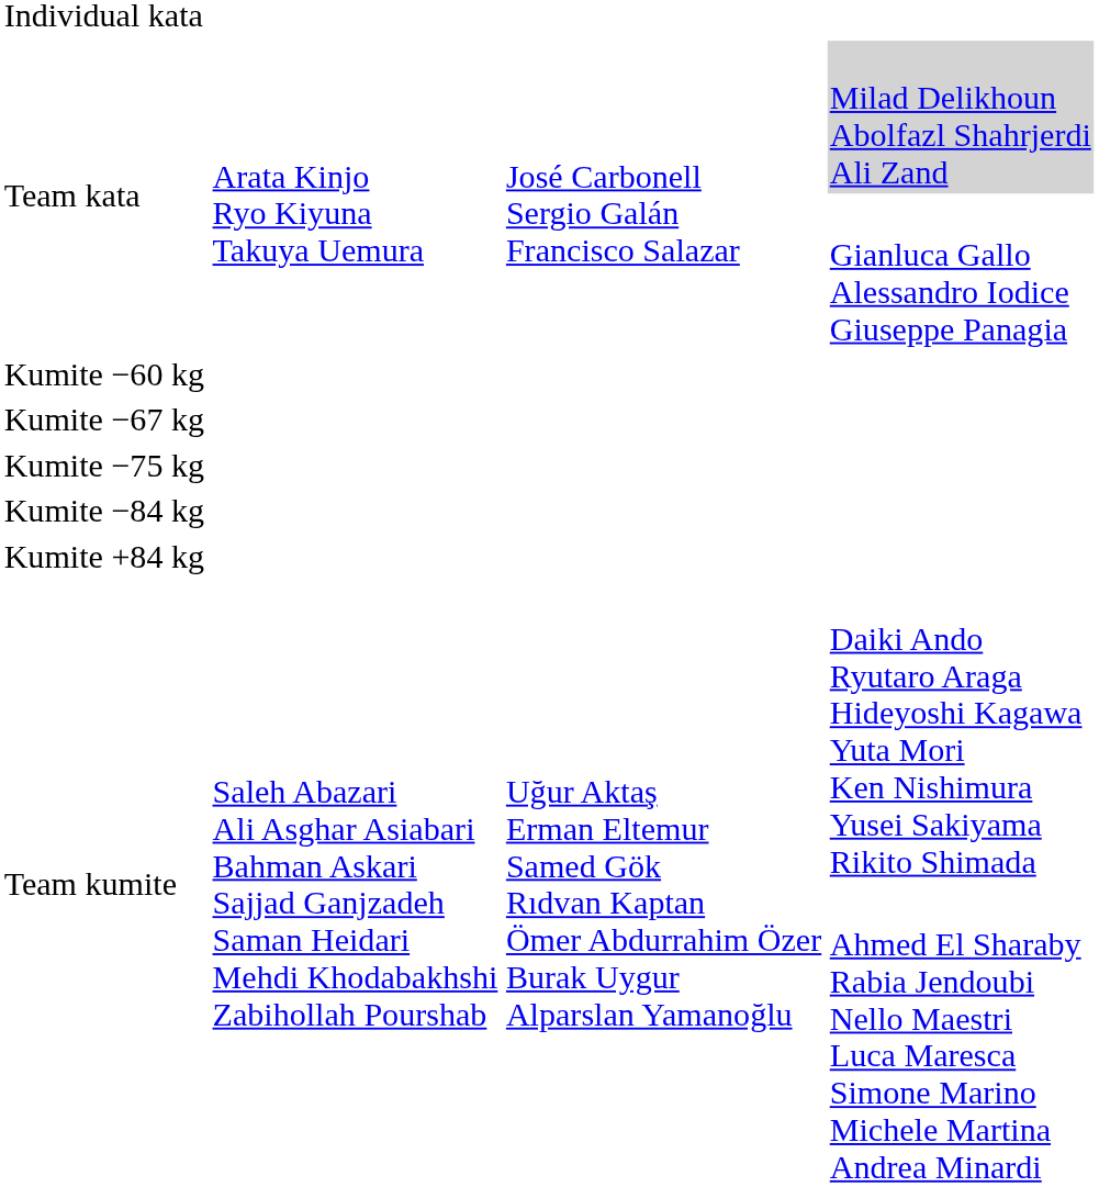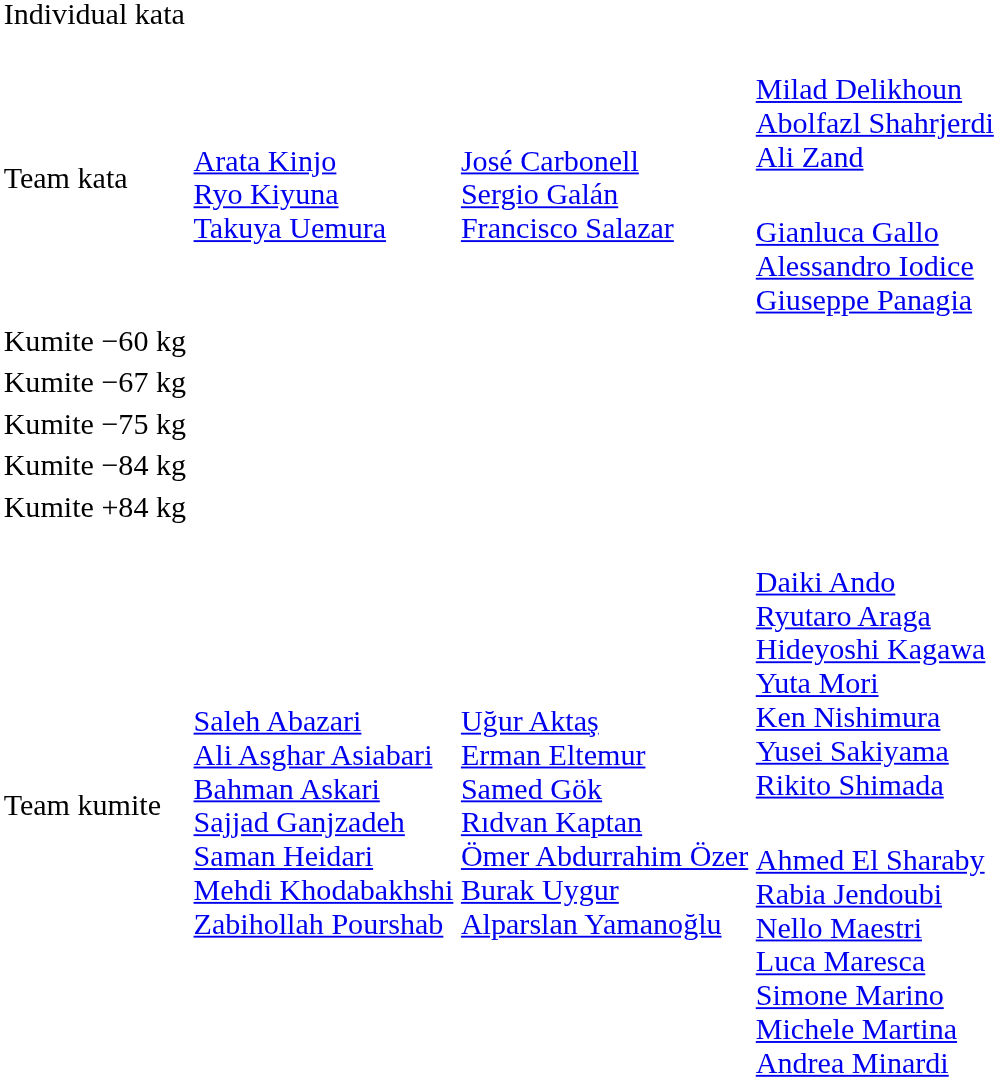Team kata / Milad Delikhoun Abolfazl Shahrjerdi Ali Zand | column 4: lightgrey background -> no background
